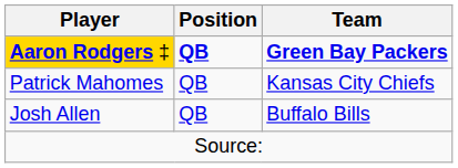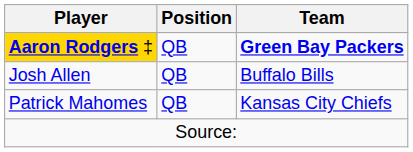Aaron Rodgers ‡ | Position: bold -> normal
rows swapped: Patrick Mahomes <-> Josh Allen
